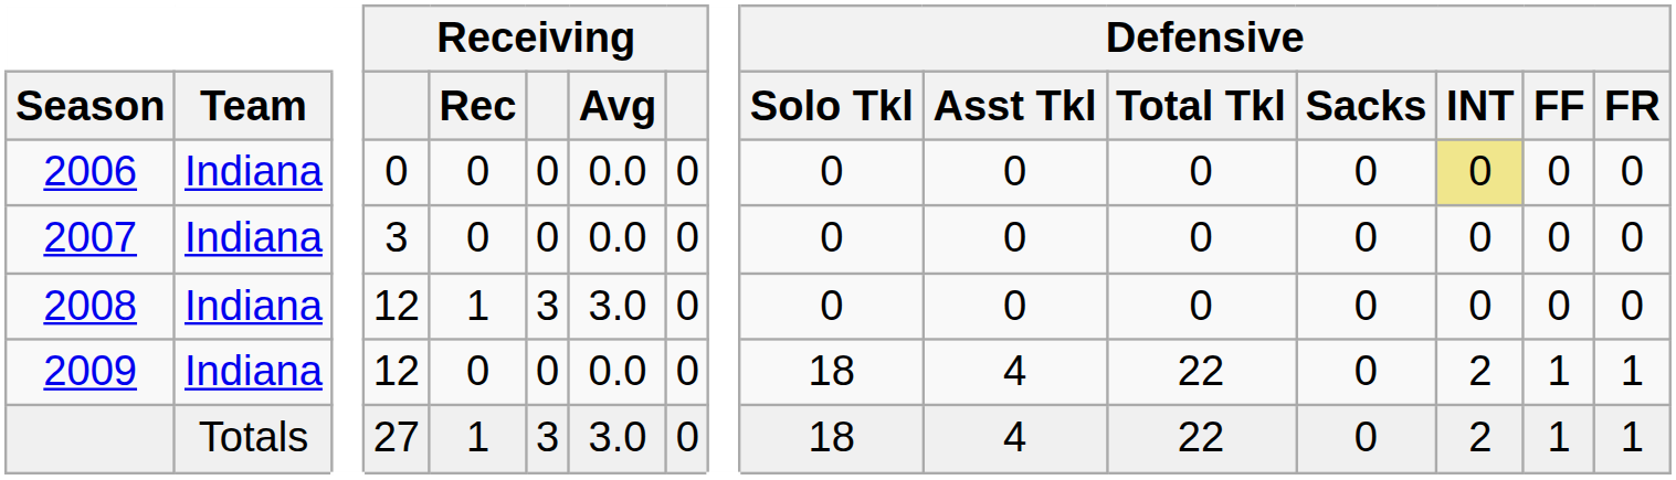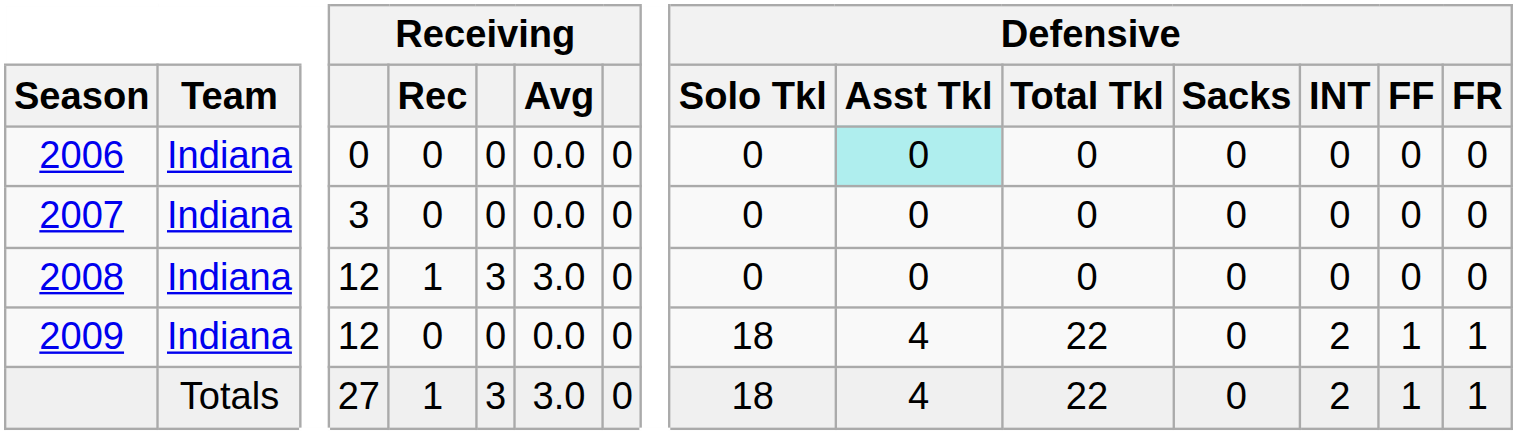2006 | Defensive / Asst Tkl: no background -> paleturquoise background
2006 | Defensive / INT: khaki background -> no background
